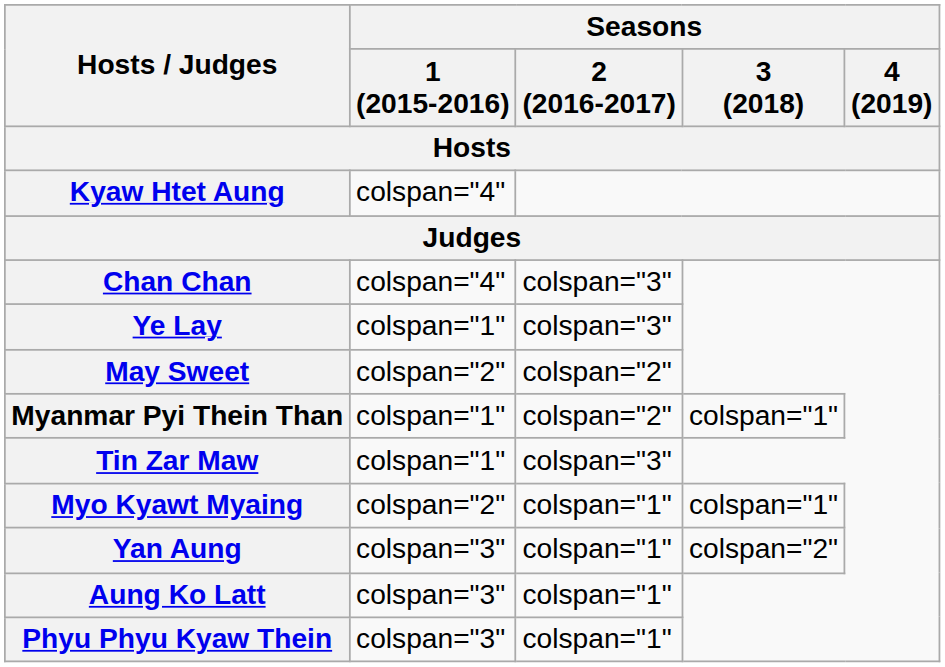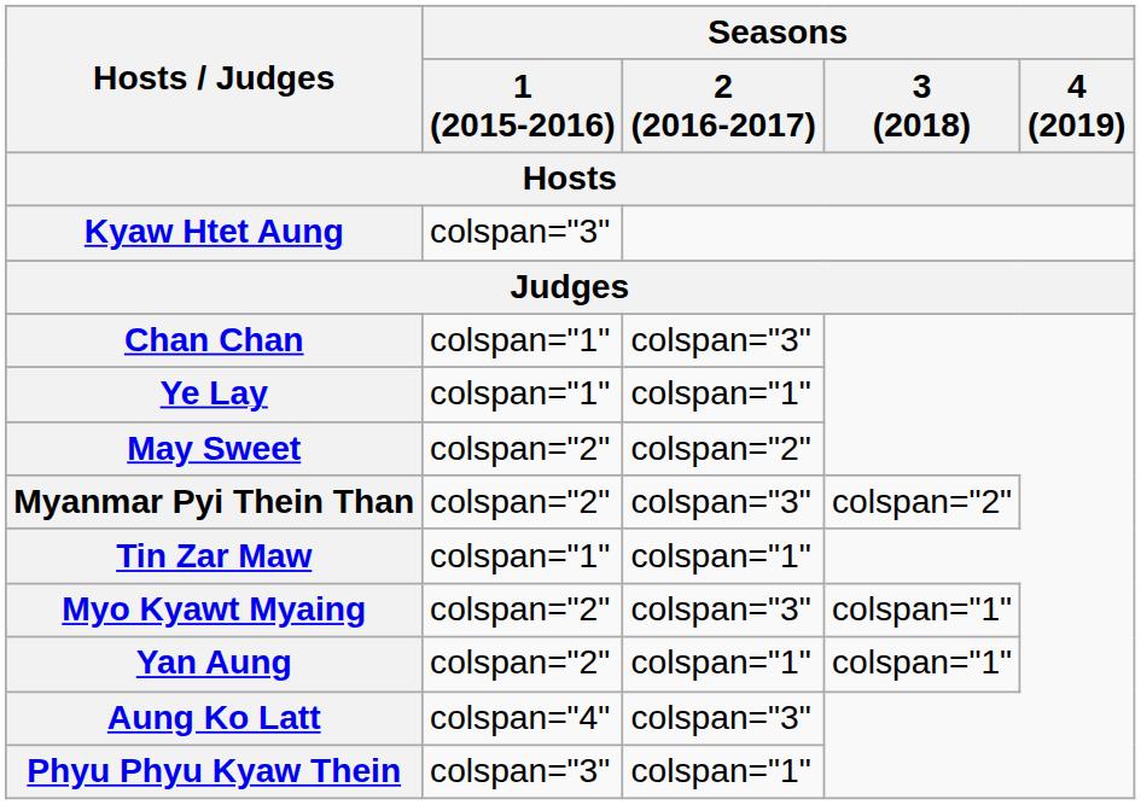Kyaw Htet Aung | Seasons / 1 (2015-2016): colspan="4" -> colspan="3"
Chan Chan | Seasons / 1 (2015-2016): colspan="4" -> colspan="1"
Ye Lay | Seasons / 2 (2016-2017): colspan="3" -> colspan="1"
Myanmar Pyi Thein Than | Seasons / 1 (2015-2016): colspan="1" -> colspan="2"
Myanmar Pyi Thein Than | Seasons / 2 (2016-2017): colspan="2" -> colspan="3"
Myanmar Pyi Thein Than | Seasons / 3 (2018): colspan="1" -> colspan="2"
Tin Zar Maw | Seasons / 2 (2016-2017): colspan="3" -> colspan="1"
Myo Kyawt Myaing | Seasons / 2 (2016-2017): colspan="1" -> colspan="3"
Yan Aung | Seasons / 1 (2015-2016): colspan="3" -> colspan="2"
Yan Aung | Seasons / 3 (2018): colspan="2" -> colspan="1"
Aung Ko Latt | Seasons / 1 (2015-2016): colspan="3" -> colspan="4"
Aung Ko Latt | Seasons / 2 (2016-2017): colspan="1" -> colspan="3"
